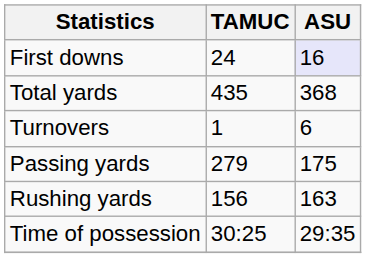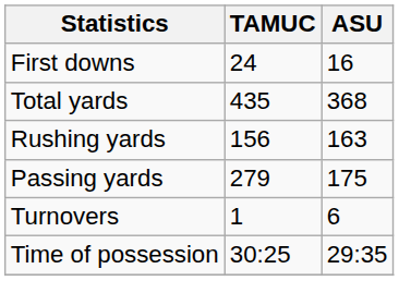First downs | ASU: lavender background -> no background
rows swapped: Rushing yards <-> Turnovers
